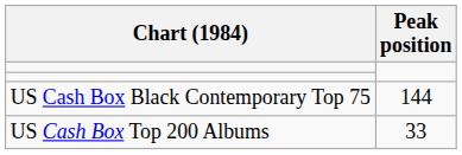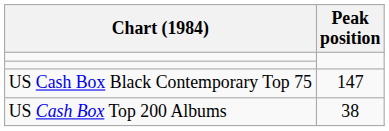row 4 | Peak position: 144 -> 147
row 5 | Peak position: 33 -> 38
